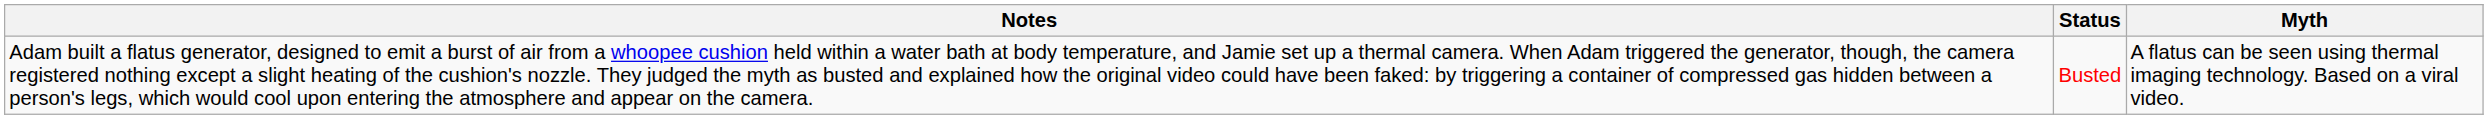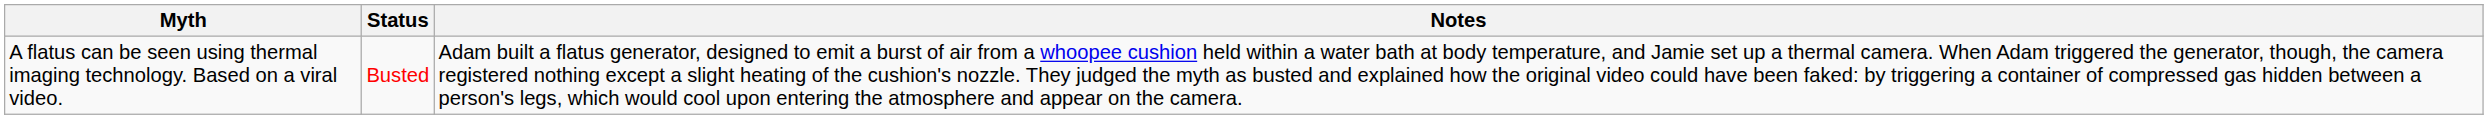columns swapped: Myth <-> Notes
